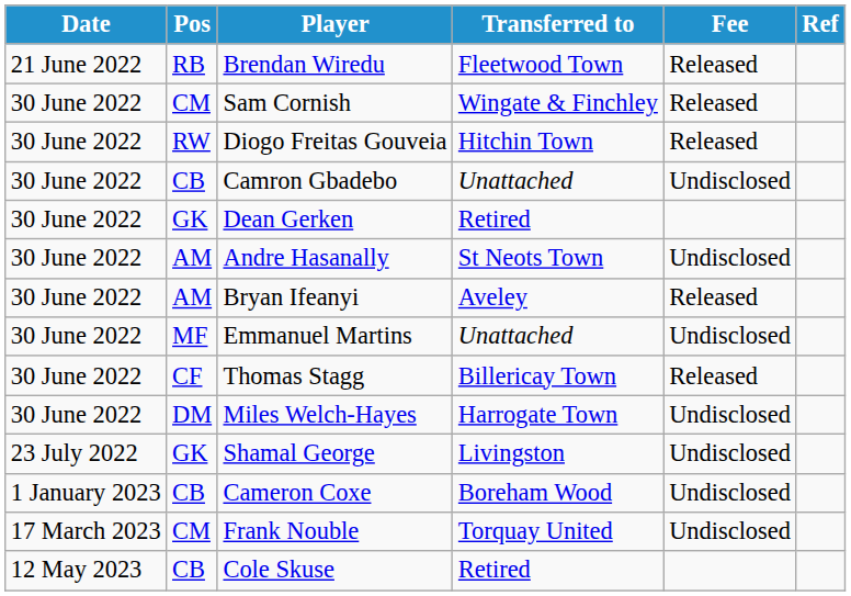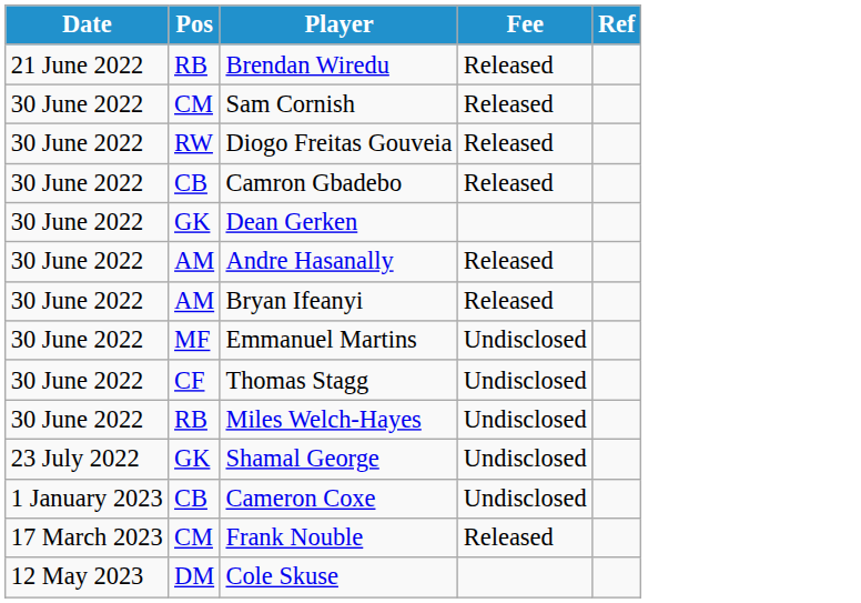- column: Transferred to | Fleetwood Town | Wingate & Finchley | Hitchin Town | Unattached | Retired | St Neots Town | Aveley | Unattached | Billericay Town | Harrogate Town | Livingston | Boreham Wood | Torquay United | Retired
Camron Gbadebo | Fee: Undisclosed -> Released
Andre Hasanally | Fee: Undisclosed -> Released
Thomas Stagg | Fee: Released -> Undisclosed
Miles Welch-Hayes | Pos: DM -> RB
Frank Nouble | Fee: Undisclosed -> Released
Cole Skuse | Pos: CB -> DM
